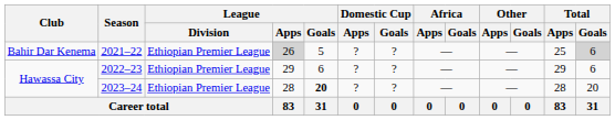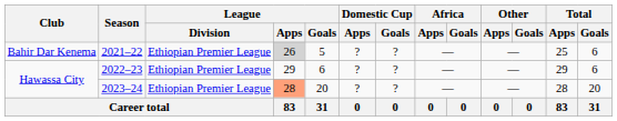2021–22 | Total / Goals: lightgrey background -> no background
2023–24 | League / Apps: no background -> lightsalmon background
2023–24 | League / Goals: bold -> normal
